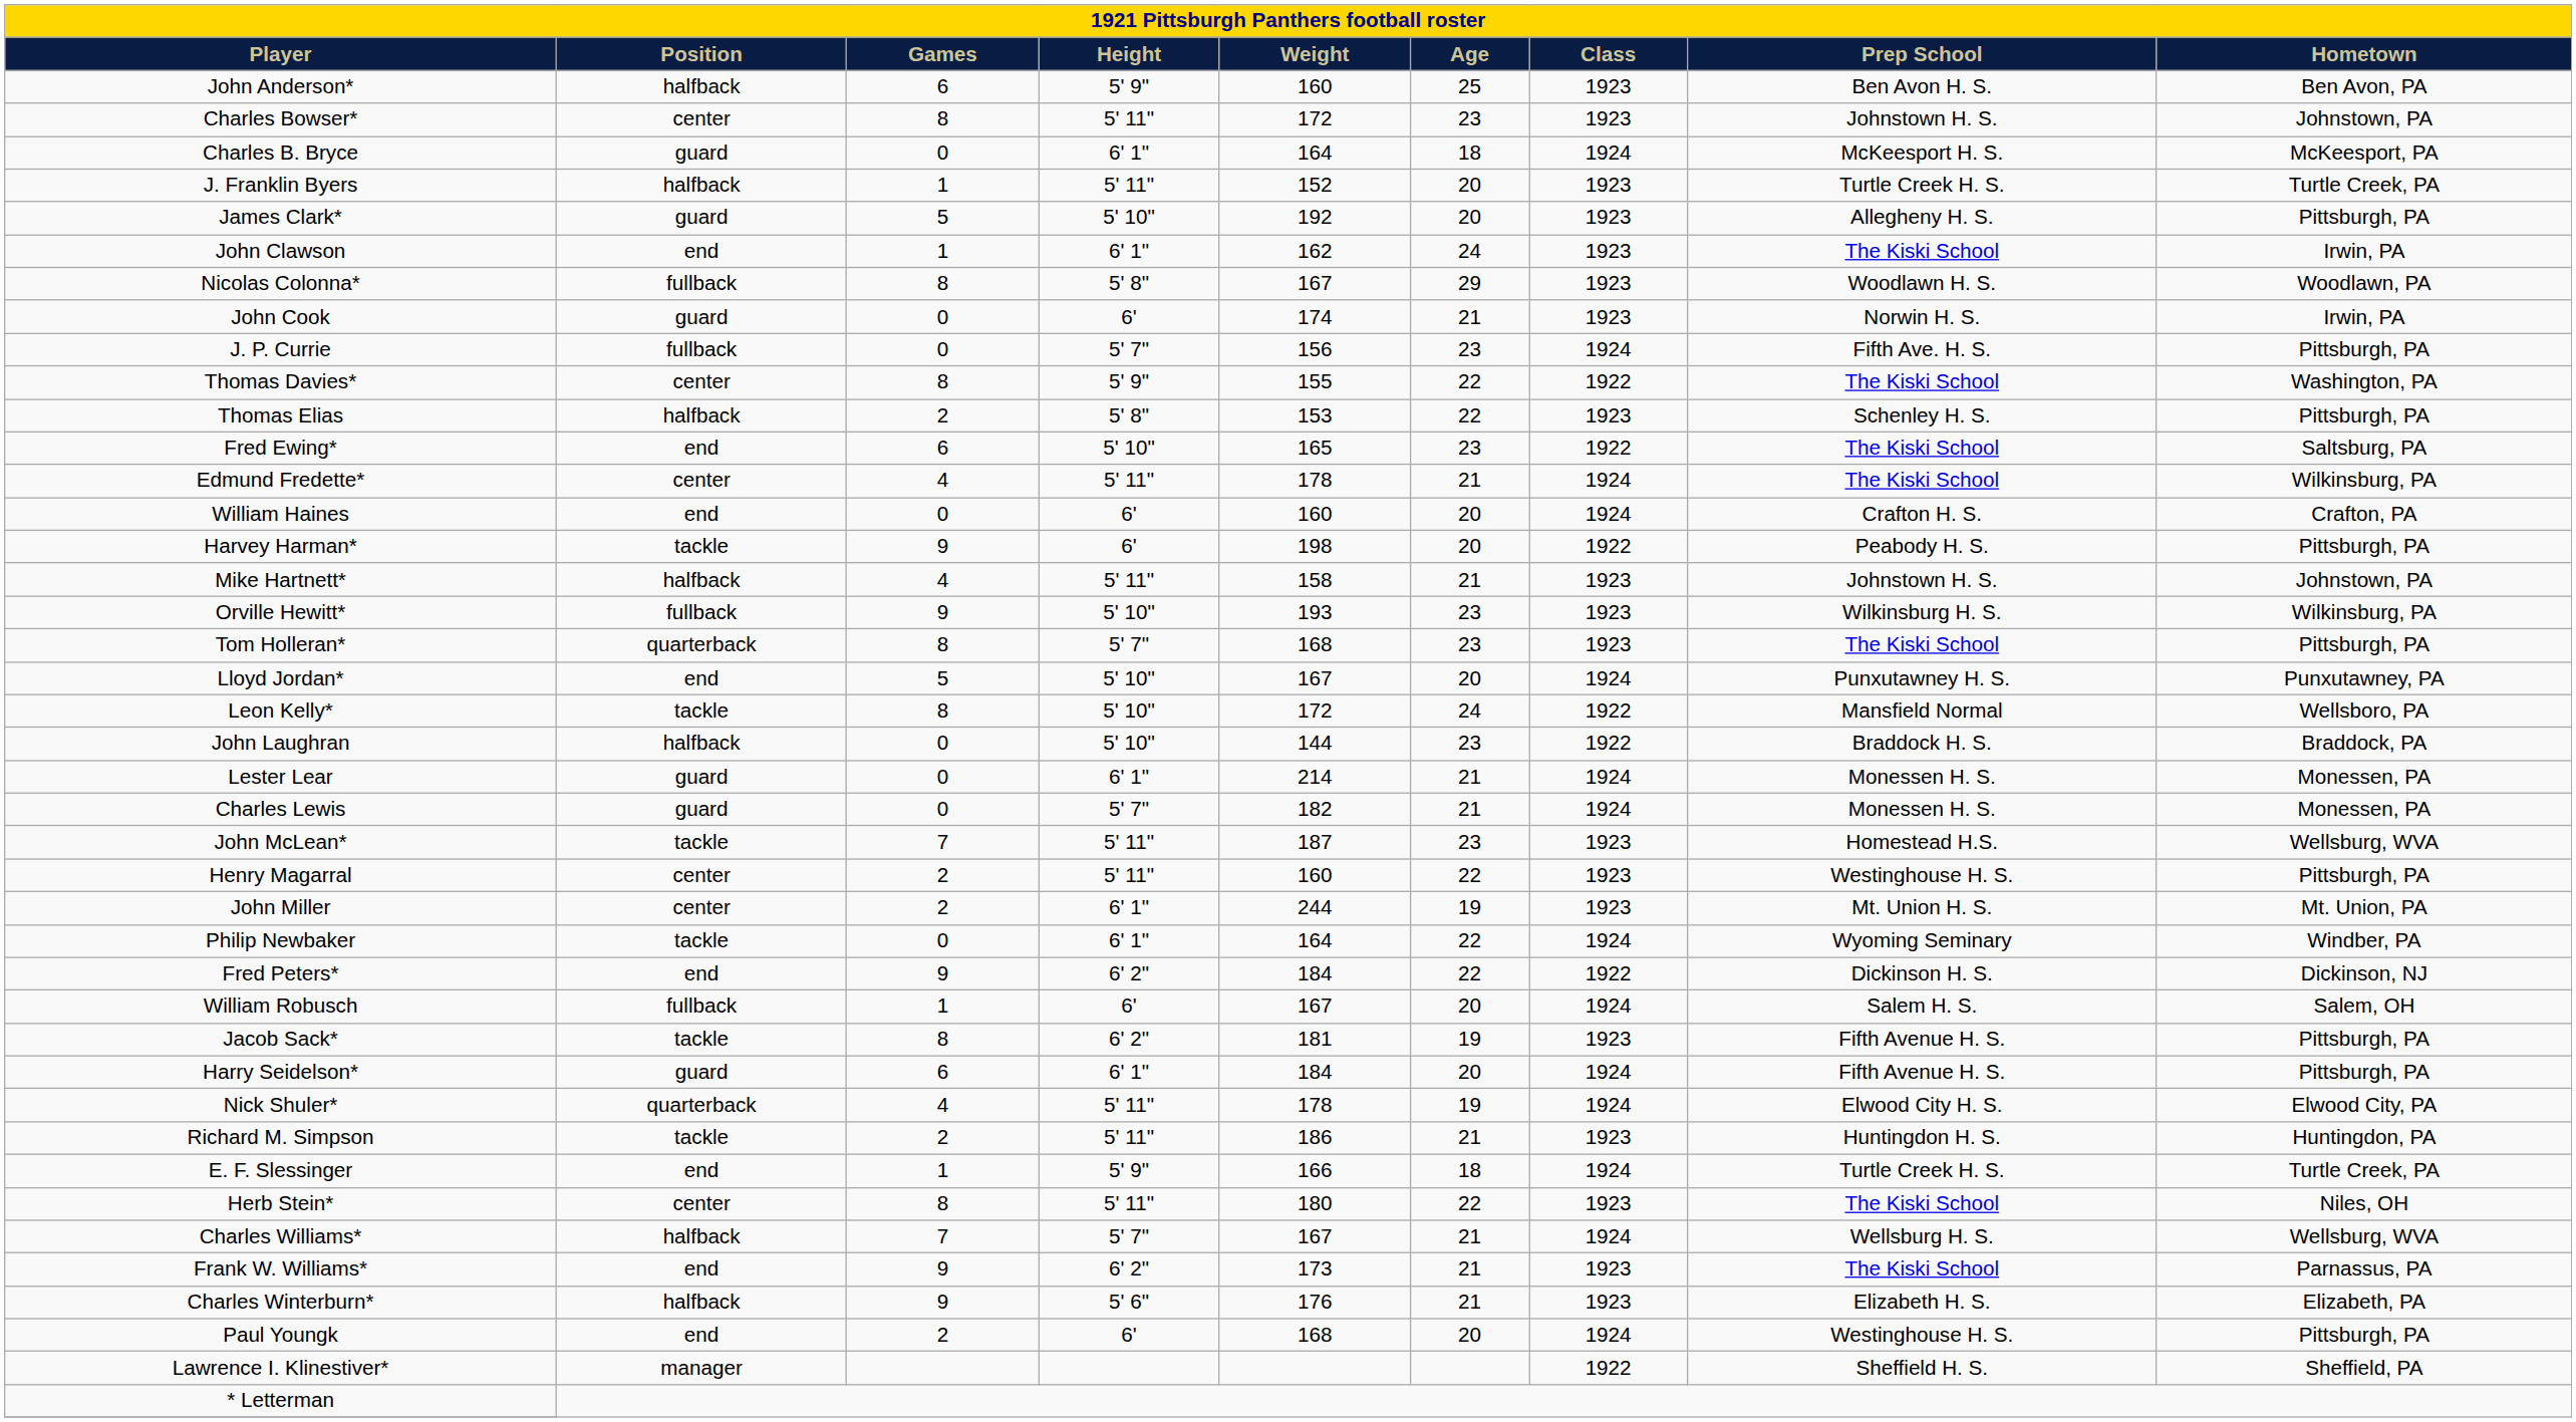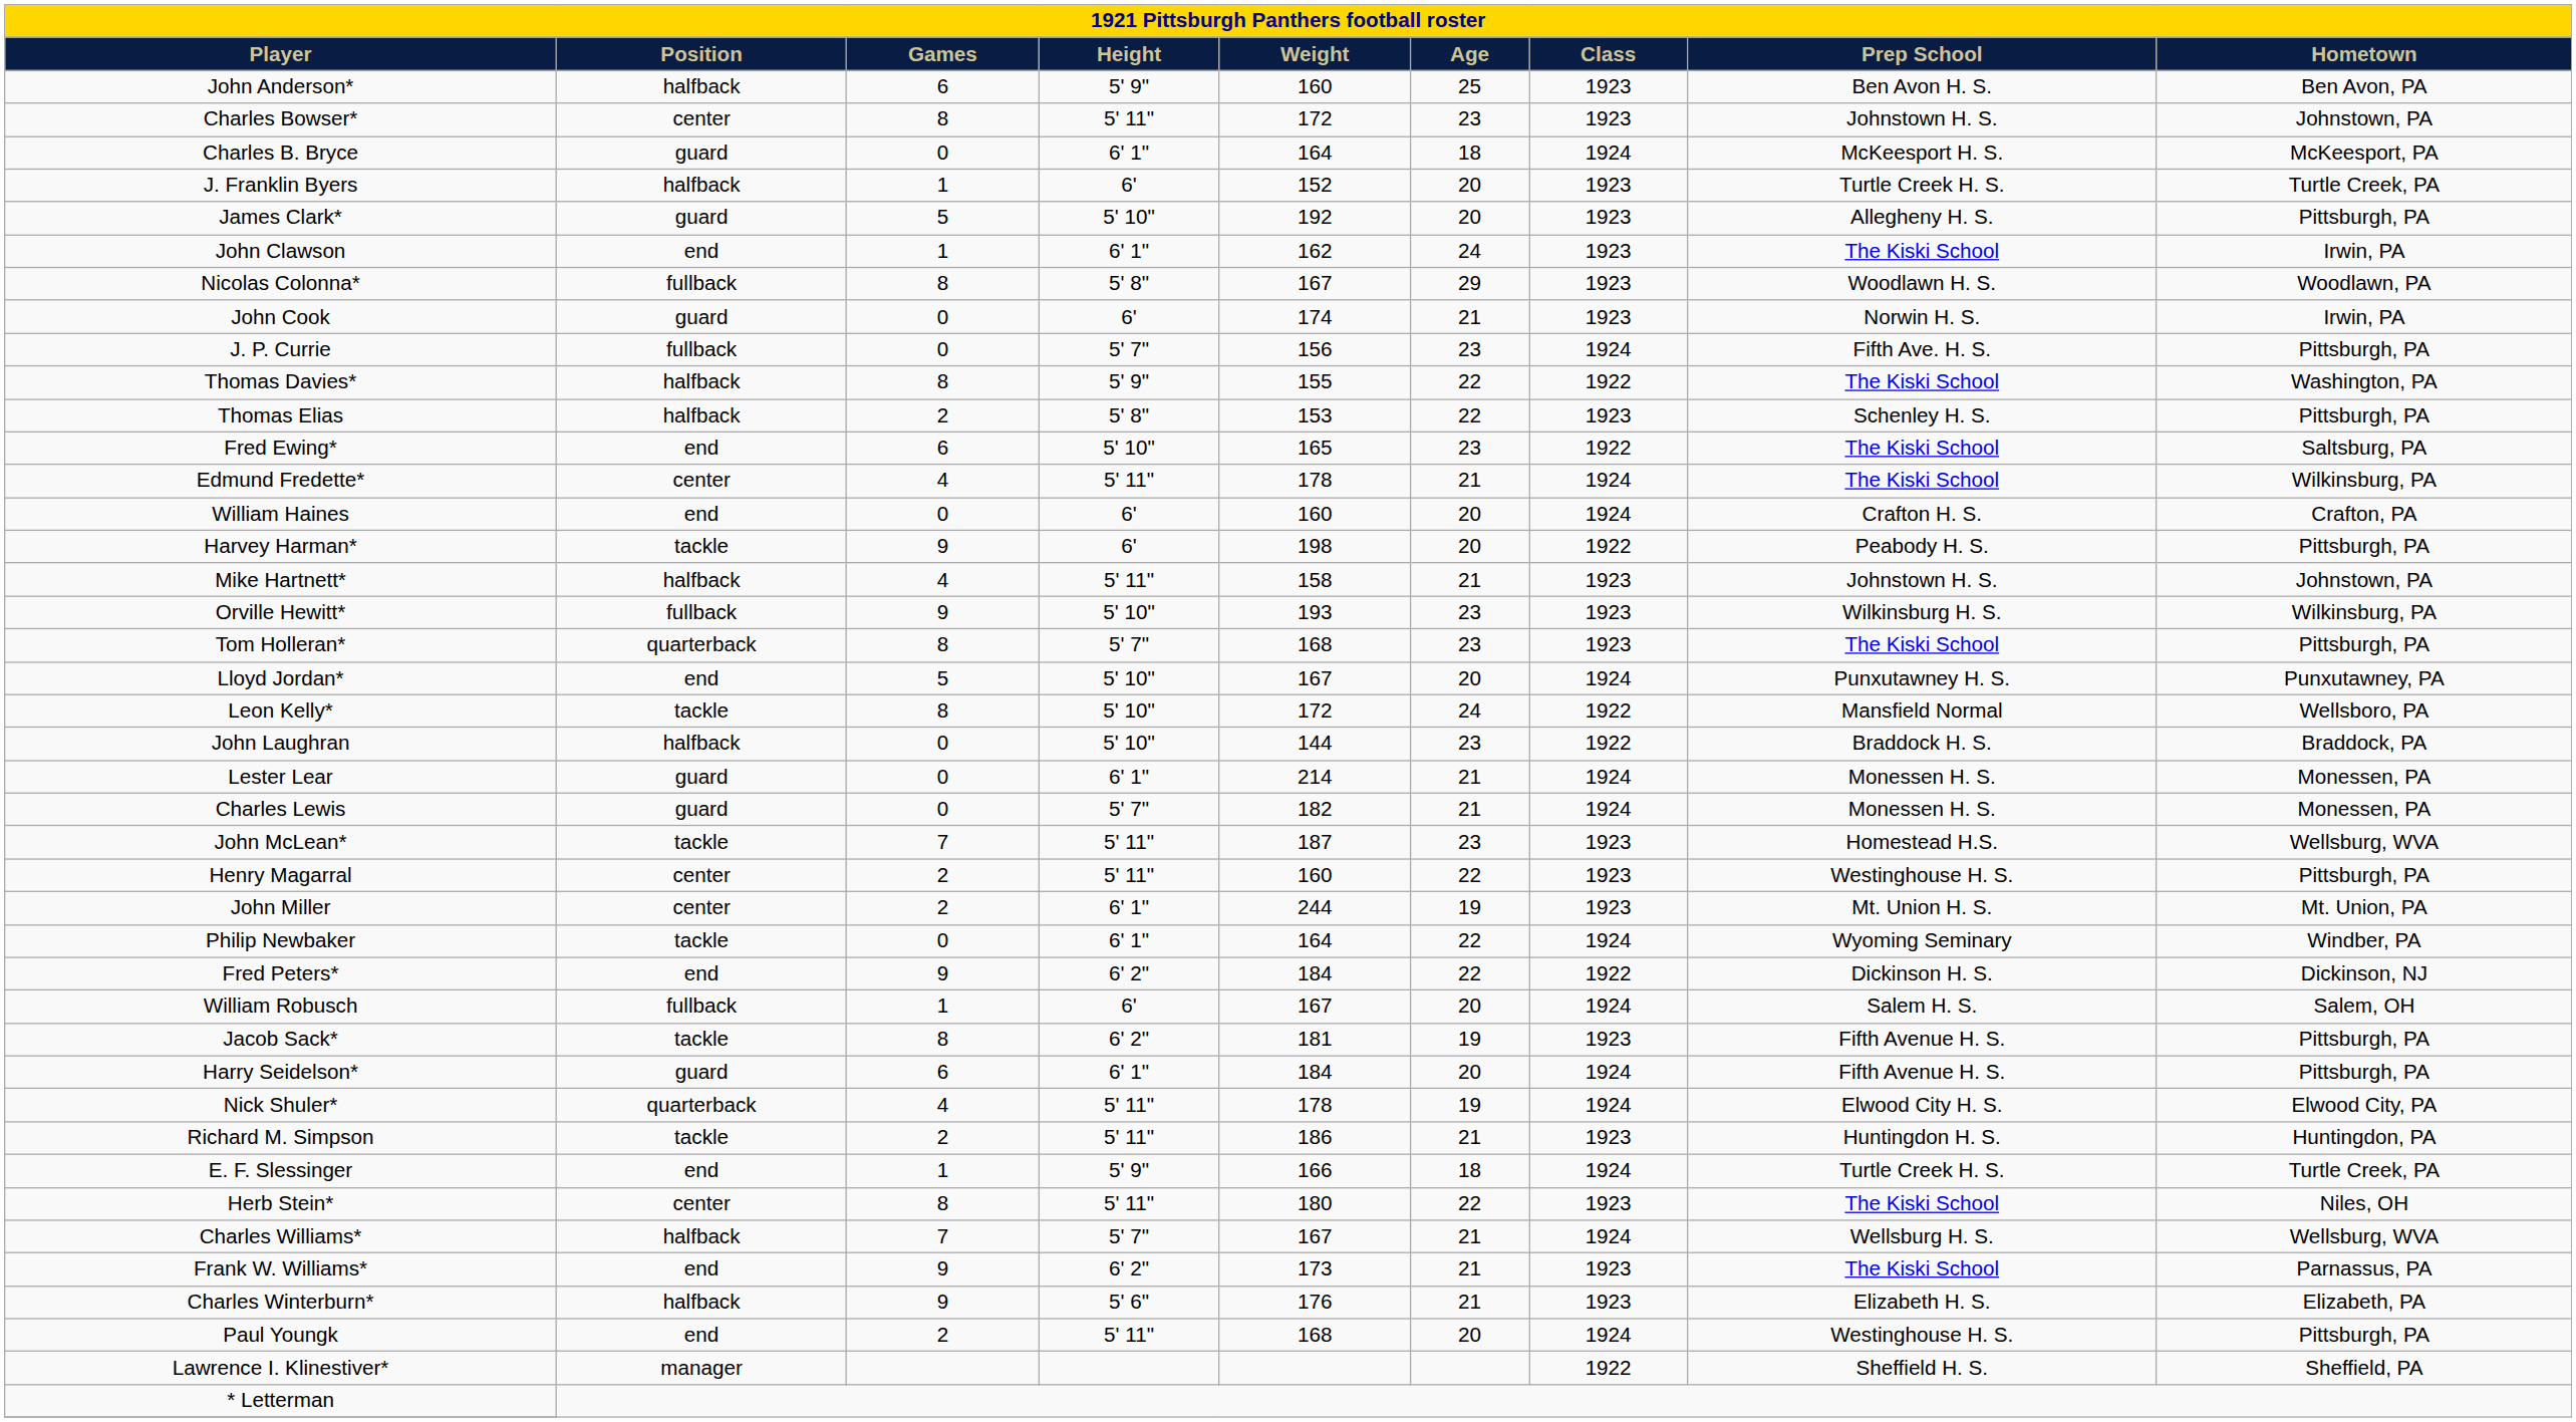J. Franklin Byers | Height: 5' 11" -> 6'
Thomas Davies* | Position: center -> halfback
Paul Youngk | Height: 6' -> 5' 11"
